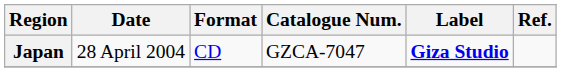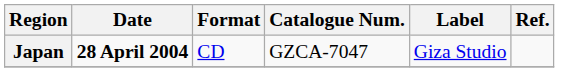Japan | Date: normal -> bold
Japan | Label: bold -> normal
